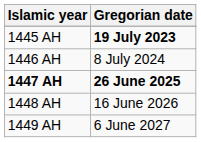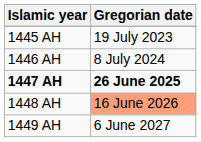1445 AH | Gregorian date: bold -> normal
1448 AH | Gregorian date: no background -> lightsalmon background
